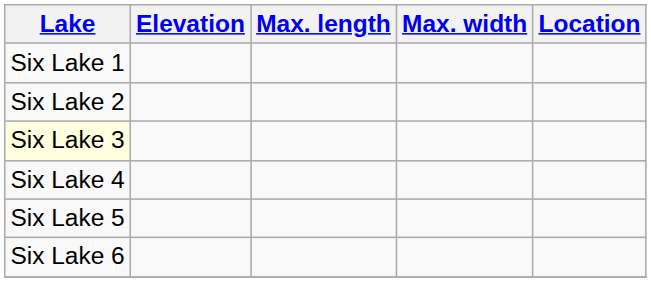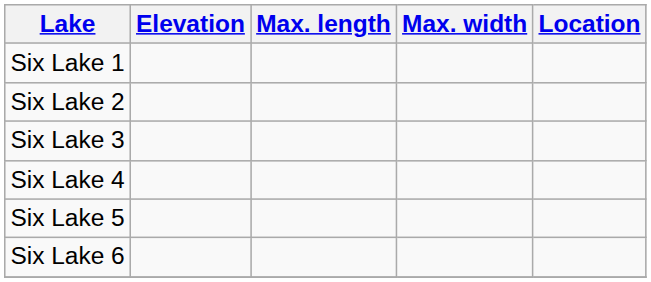Six Lake 3 | Lake: lightyellow background -> no background
